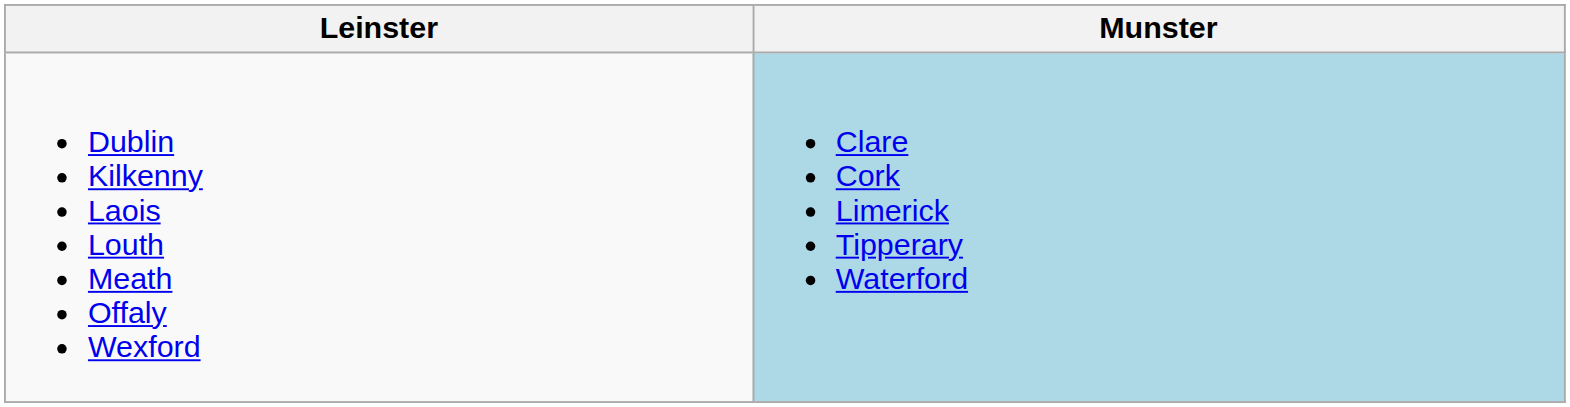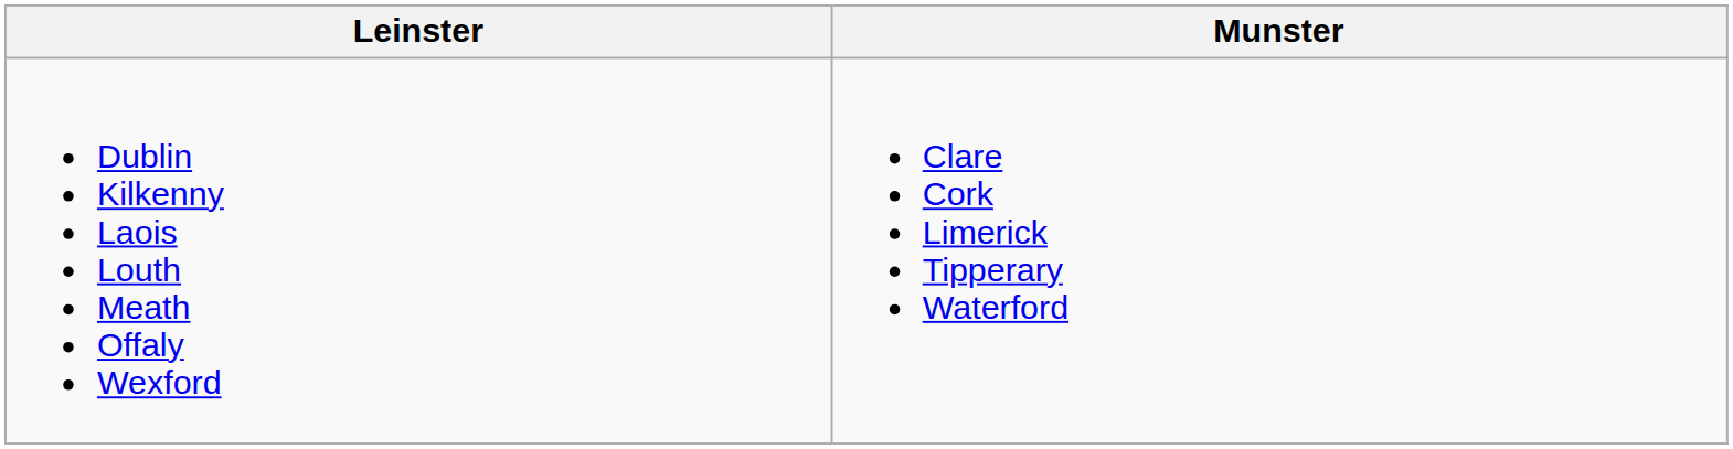Dublin Kilkenny Laois Louth Meath Offaly Wexford | Munster: lightblue background -> no background
